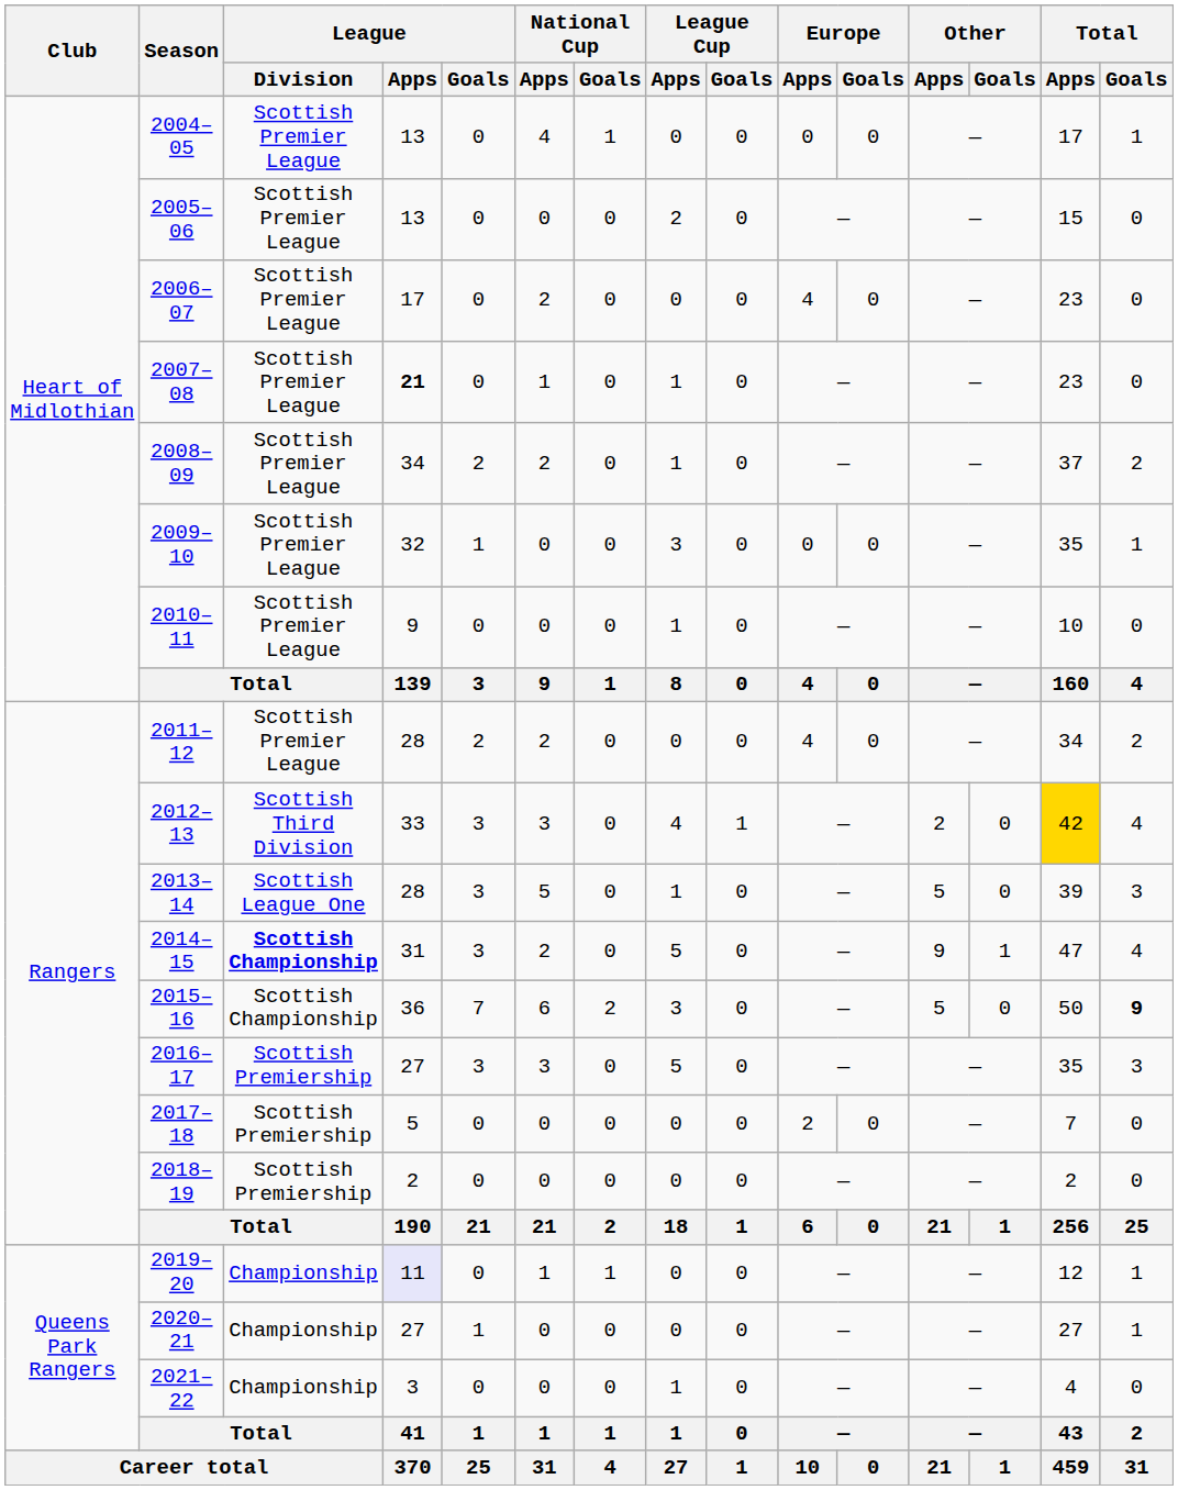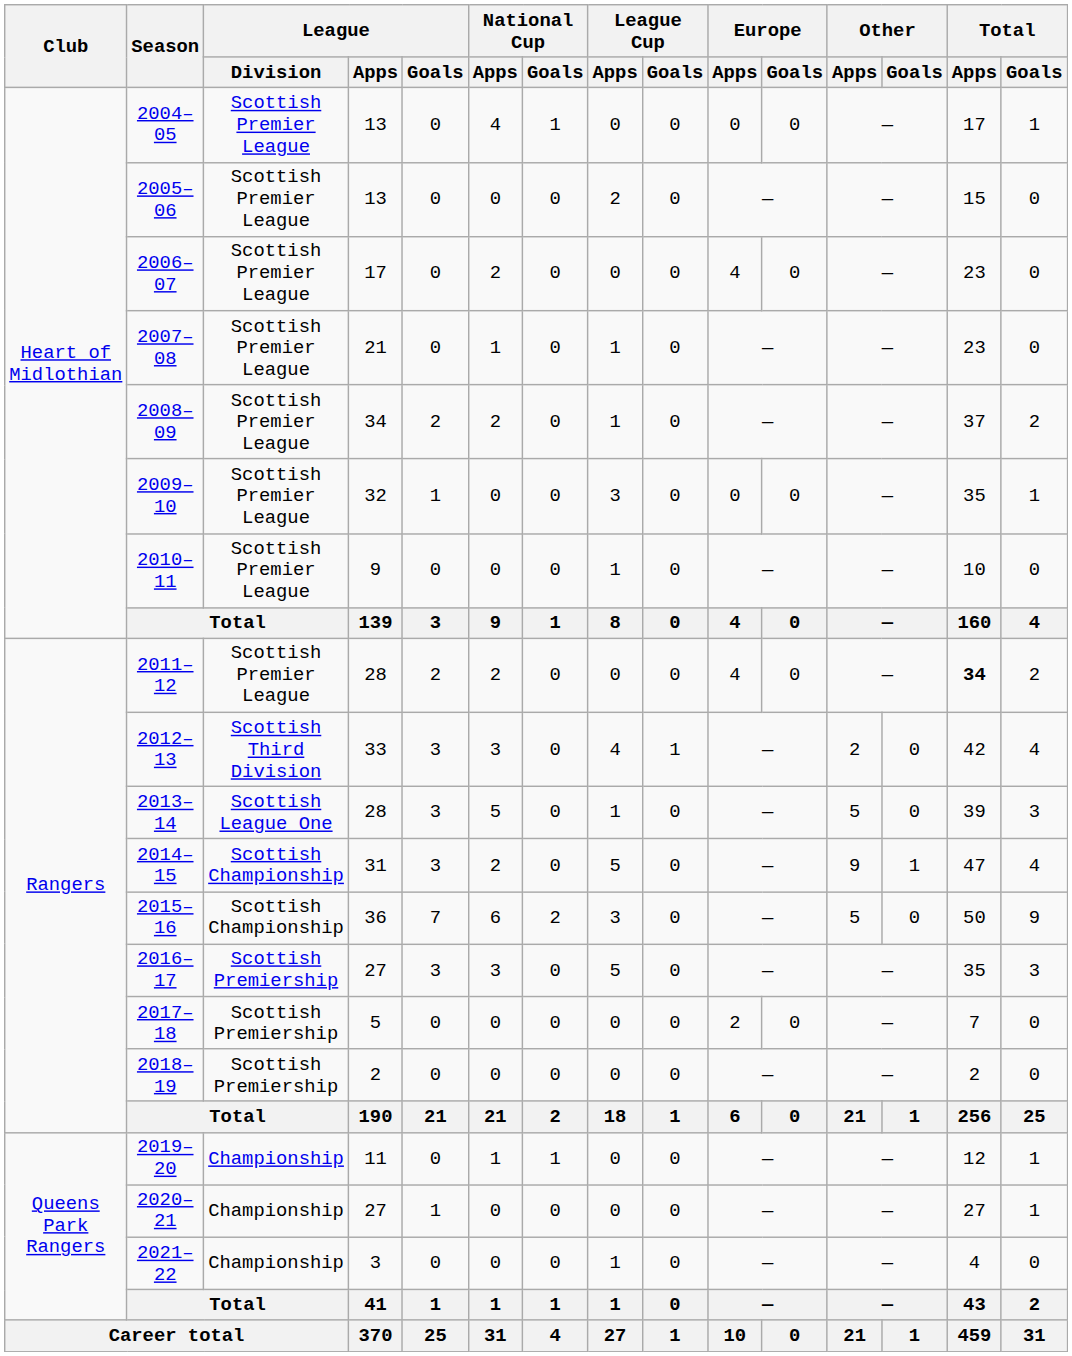2007–08 | League / Apps: bold -> normal
2011–12 | Total / Apps: normal -> bold
2012–13 | Total / Apps: gold background -> no background
2014–15 | League / Division: bold -> normal
2015–16 | Total / Goals: bold -> normal
2019–20 | League / Apps: lavender background -> no background
